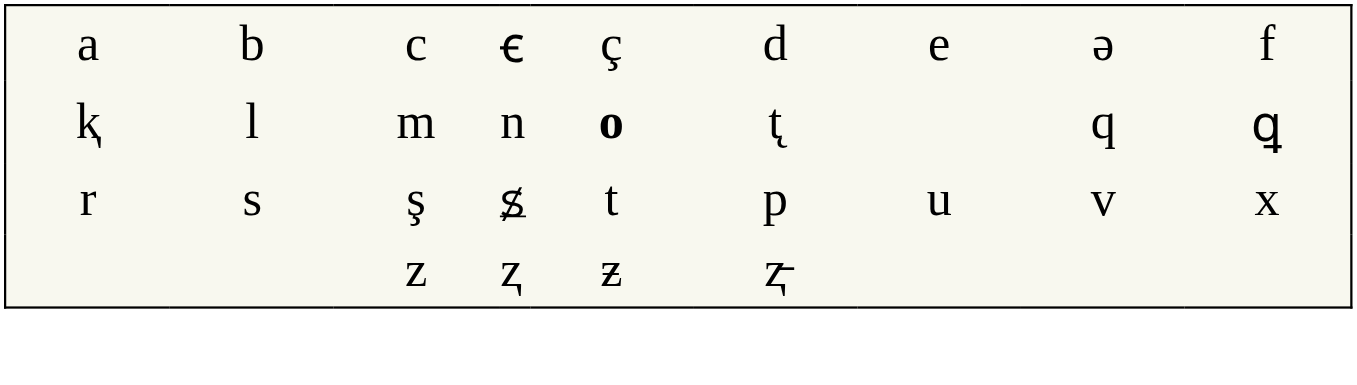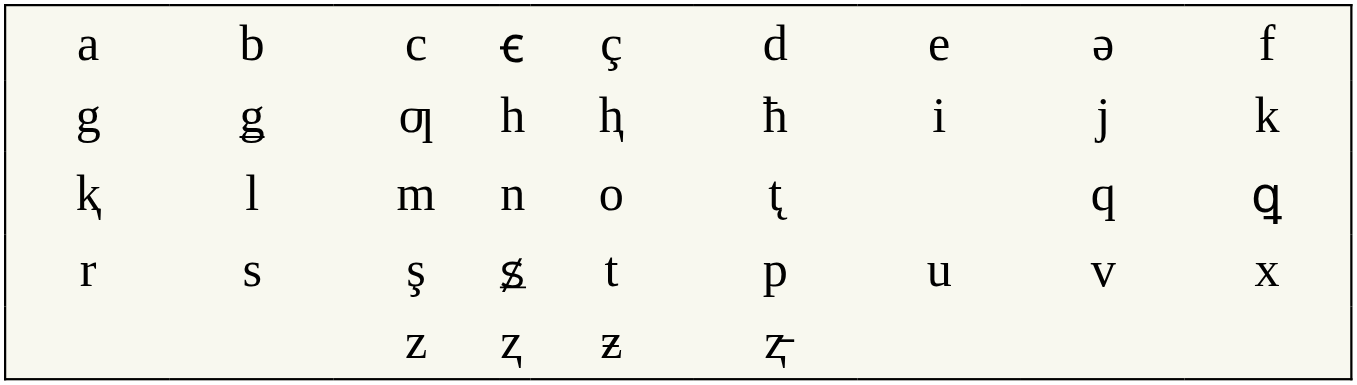+ row: g | ǥ | ƣ | h | ⱨ | ħ | i | j | k
ⱪ | column 5: bold -> normal
